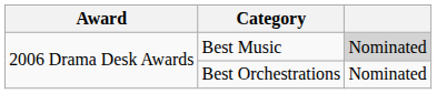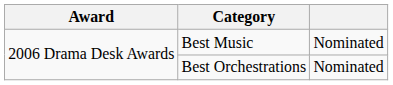Best Music | column 3: lightgrey background -> no background
